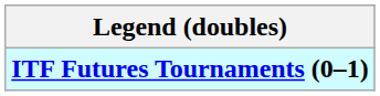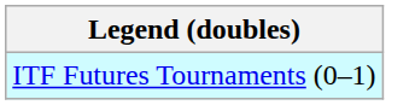row 2 | column 1: bold -> normal
